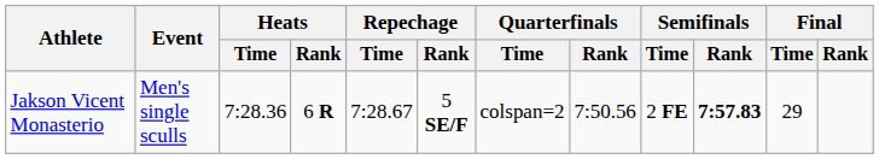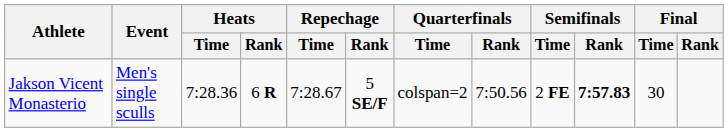Jakson Vicent Monasterio | Final / Time: 29 -> 30
